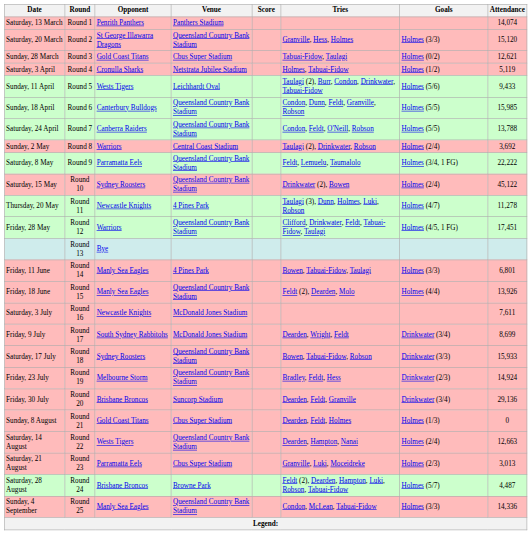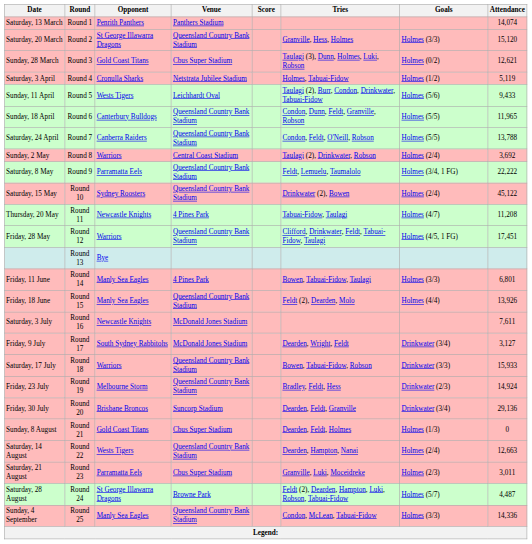Sunday, 28 March | Tries: Tabuai-Fidow, Taulagi -> Taulagi (3), Dunn, Holmes, Luki, Robson
Sunday, 18 April | Attendance: 15,985 -> 11,965
Thursday, 20 May | Tries: Taulagi (3), Dunn, Holmes, Luki, Robson -> Tabuai-Fidow, Taulagi
Thursday, 20 May | Attendance: 11,278 -> 11,208
Friday, 9 July | Attendance: 8,699 -> 3,127
Saturday, 17 July | Opponent: Sydney Roosters -> Warriors
Saturday, 21 August | Attendance: 3,013 -> 3,011
Saturday, 28 August | Opponent: Brisbane Broncos -> St George Illawarra Dragons
